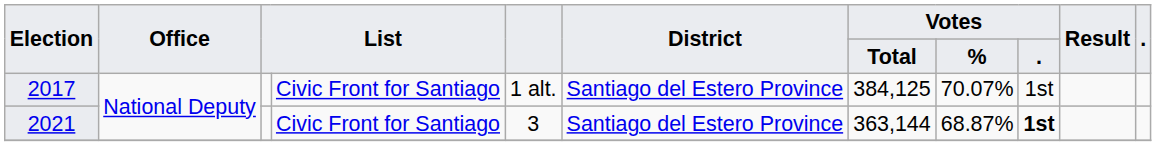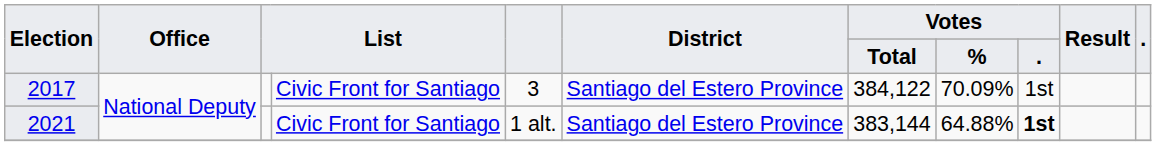2017 | column 5: 1 alt. -> 3
2017 | Votes / Total: 384,125 -> 384,122
2017 | Votes / %: 70.07% -> 70.09%
2021 | column 5: 3 -> 1 alt.
2021 | Votes / Total: 363,144 -> 383,144
2021 | Votes / %: 68.87% -> 64.88%
